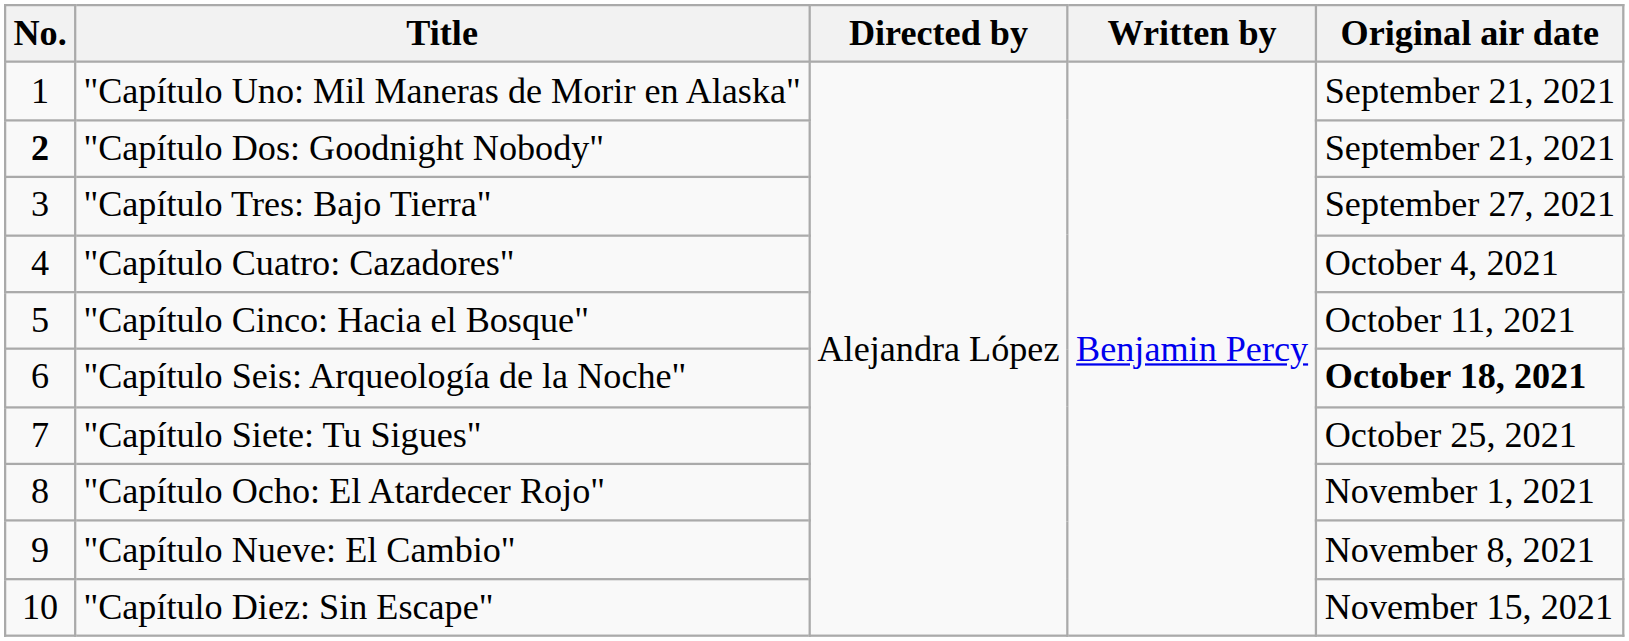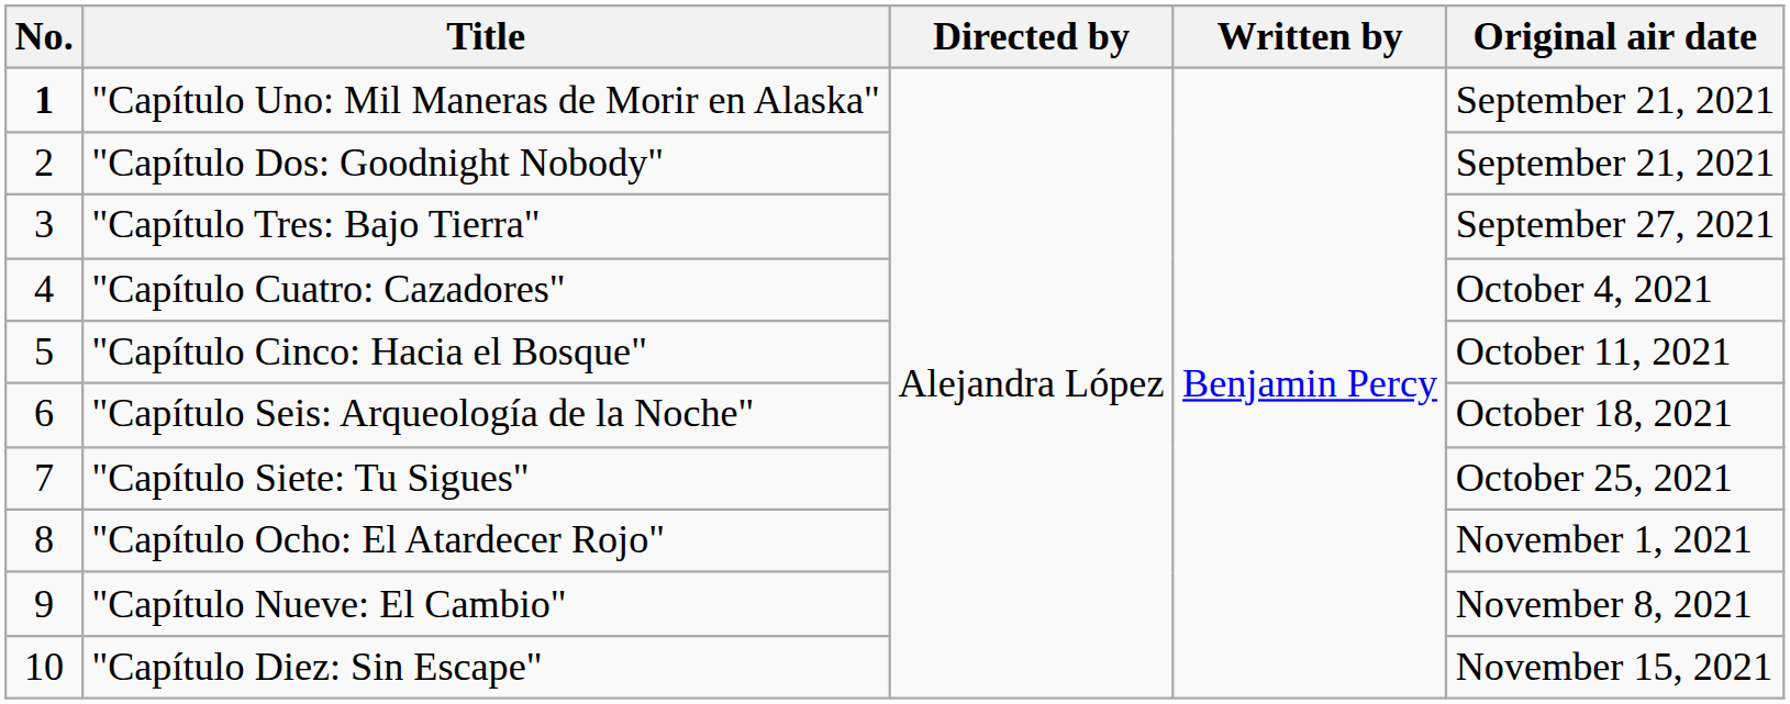"Capítulo Uno: Mil Maneras de Morir en Alaska" | No.: normal -> bold
"Capítulo Dos: Goodnight Nobody" | No.: bold -> normal
"Capítulo Seis: Arqueología de la Noche" | Original air date: bold -> normal
